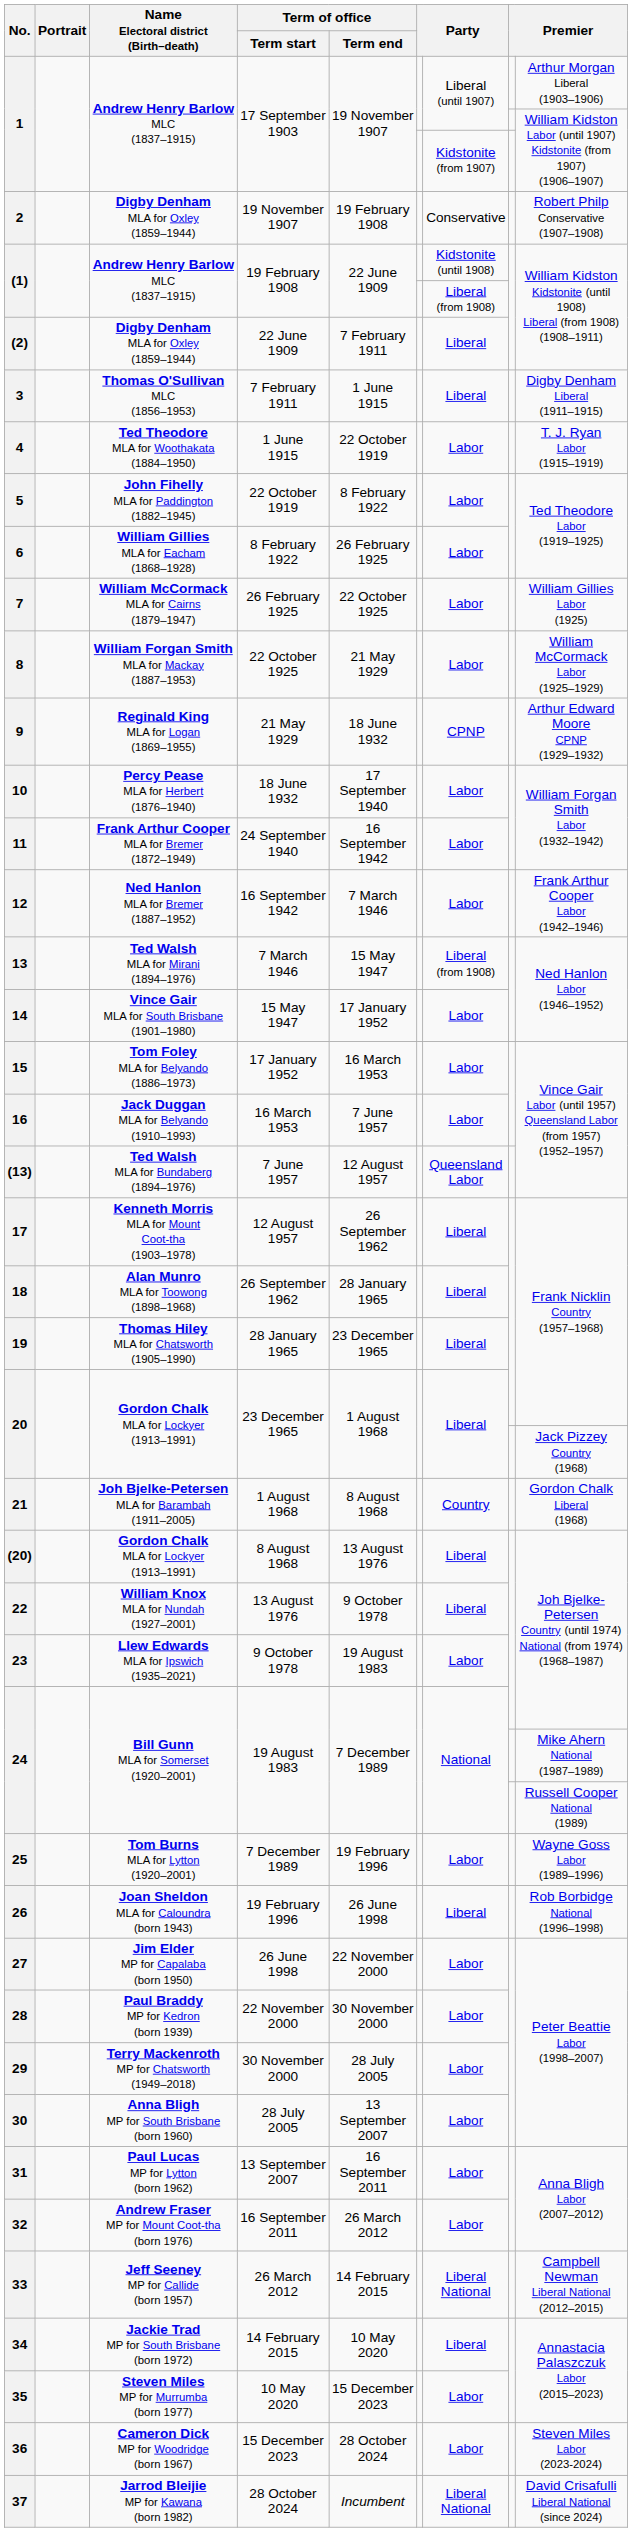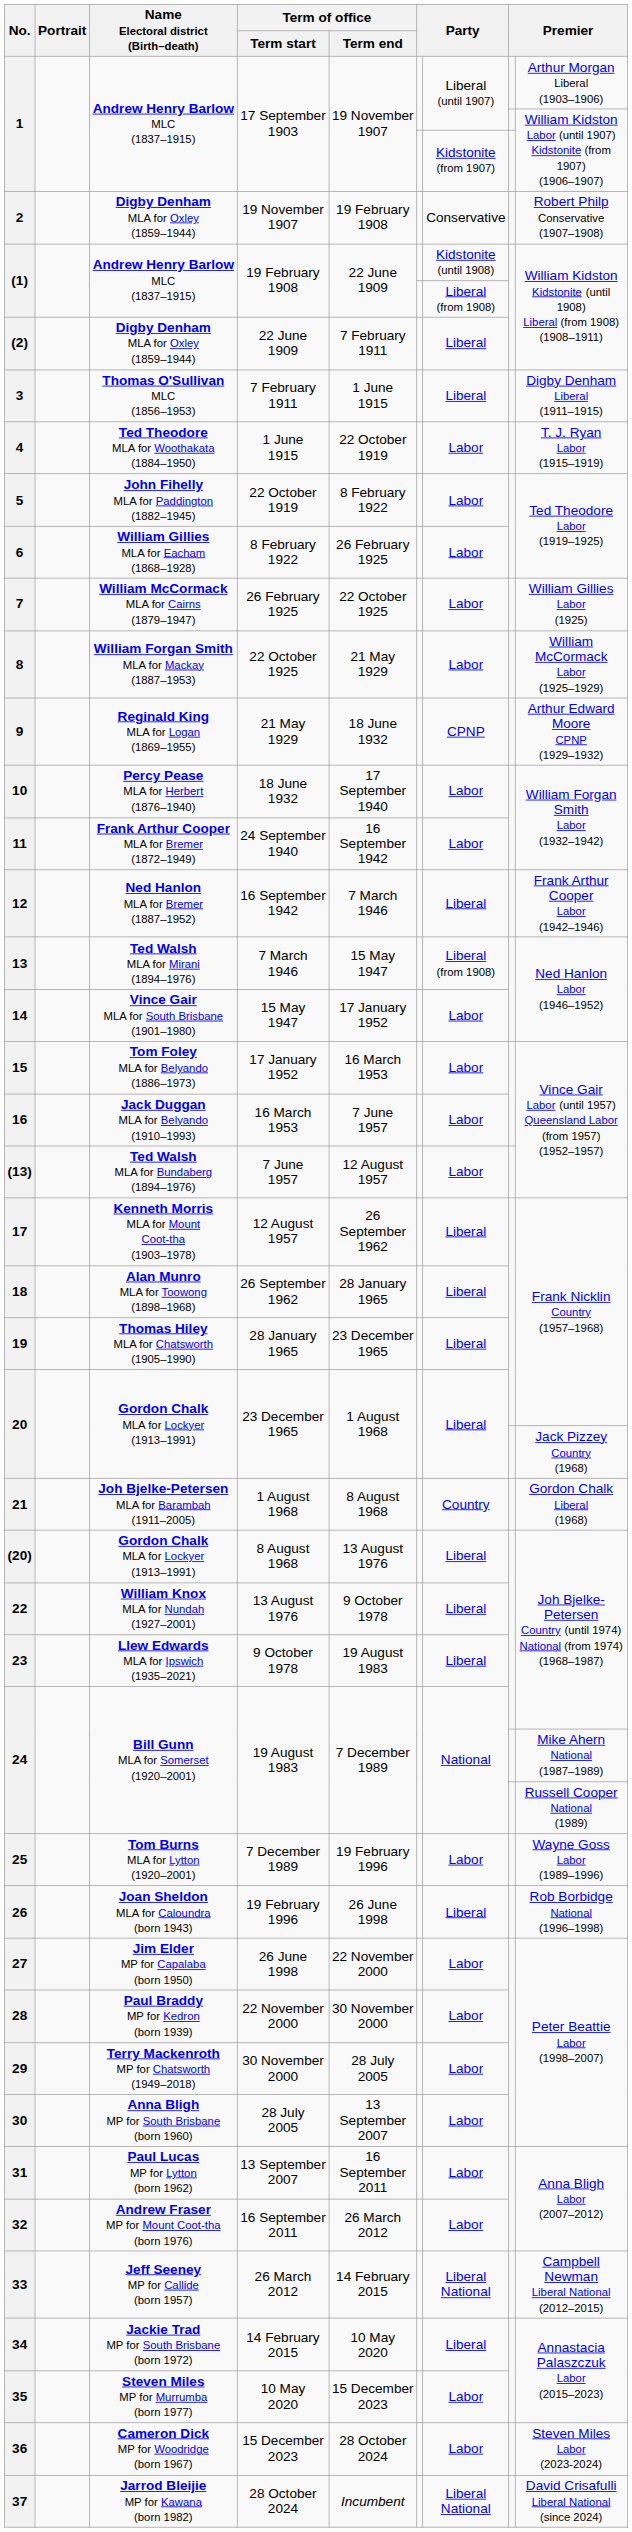12 | column 7: Labor -> Liberal
(13) | column 7: Queensland Labor -> Labor
23 | column 7: Labor -> Liberal
